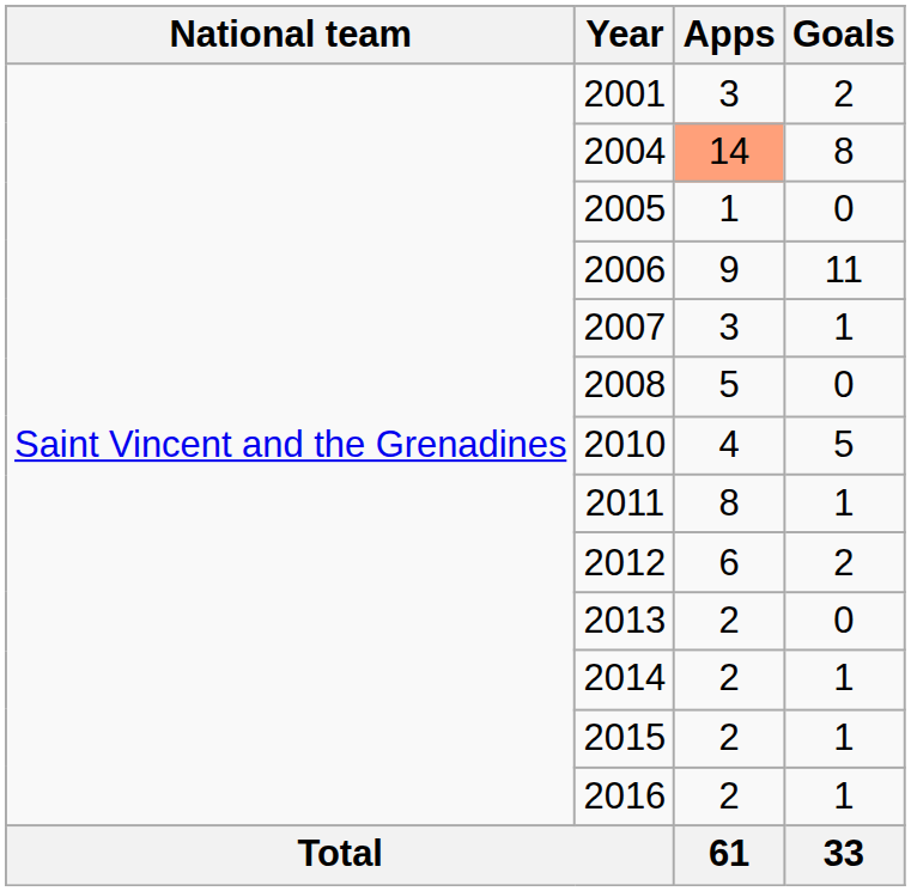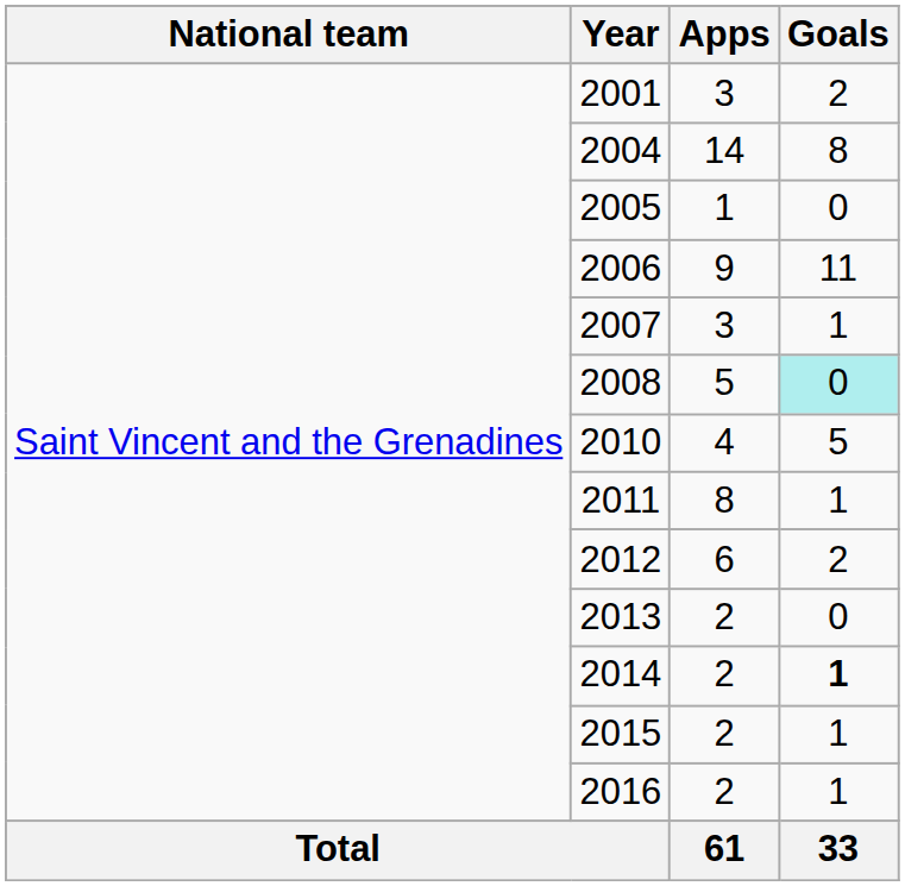2004 | Apps: lightsalmon background -> no background
2008 | Goals: no background -> paleturquoise background
2014 | Goals: normal -> bold
